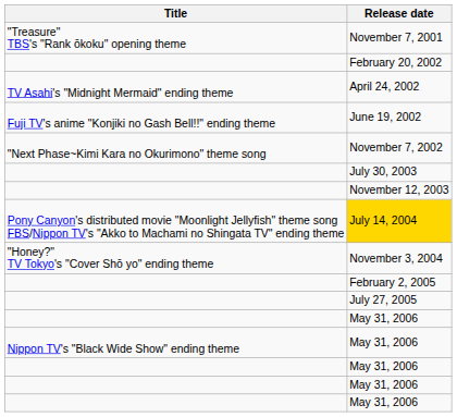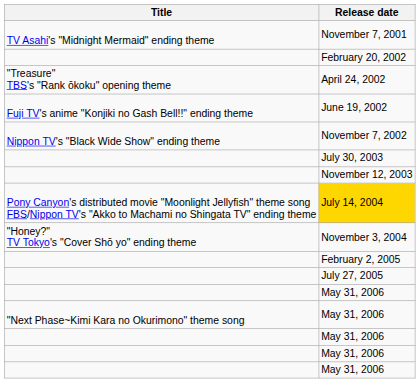row 2 | Title: "Treasure" TBS's "Rank ōkoku" opening theme -> TV Asahi's "Midnight Mermaid" ending theme
row 4 | Title: TV Asahi's "Midnight Mermaid" ending theme -> "Treasure" TBS's "Rank ōkoku" opening theme
row 6 | Title: "Next Phase~Kimi Kara no Okurimono" theme song -> Nippon TV's "Black Wide Show" ending theme
row 14 | Title: Nippon TV's "Black Wide Show" ending theme -> "Next Phase~Kimi Kara no Okurimono" theme song
